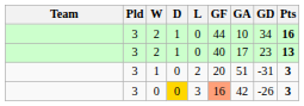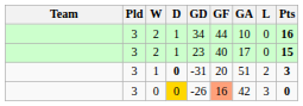columns swapped: L <-> GD
row 3 | Pts: 13 -> 15
row 4 | D: normal -> bold
row 5 | Pts: 3 -> 0
